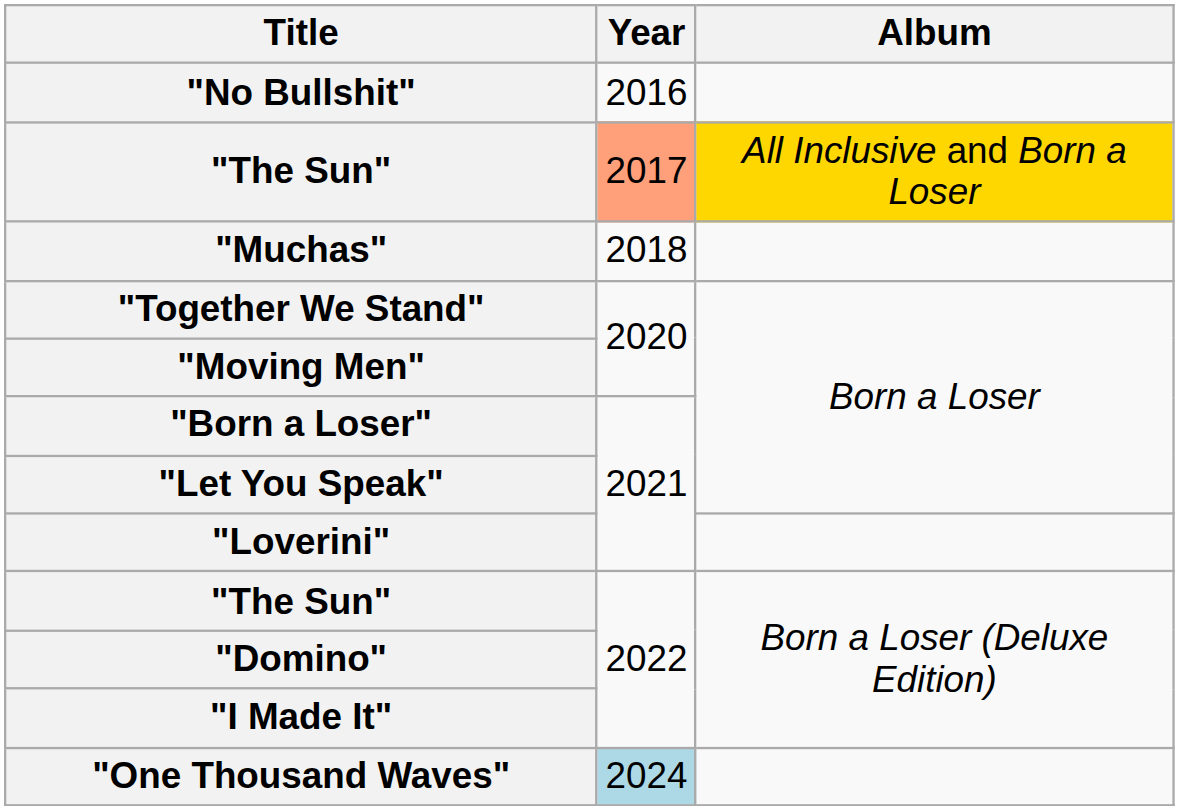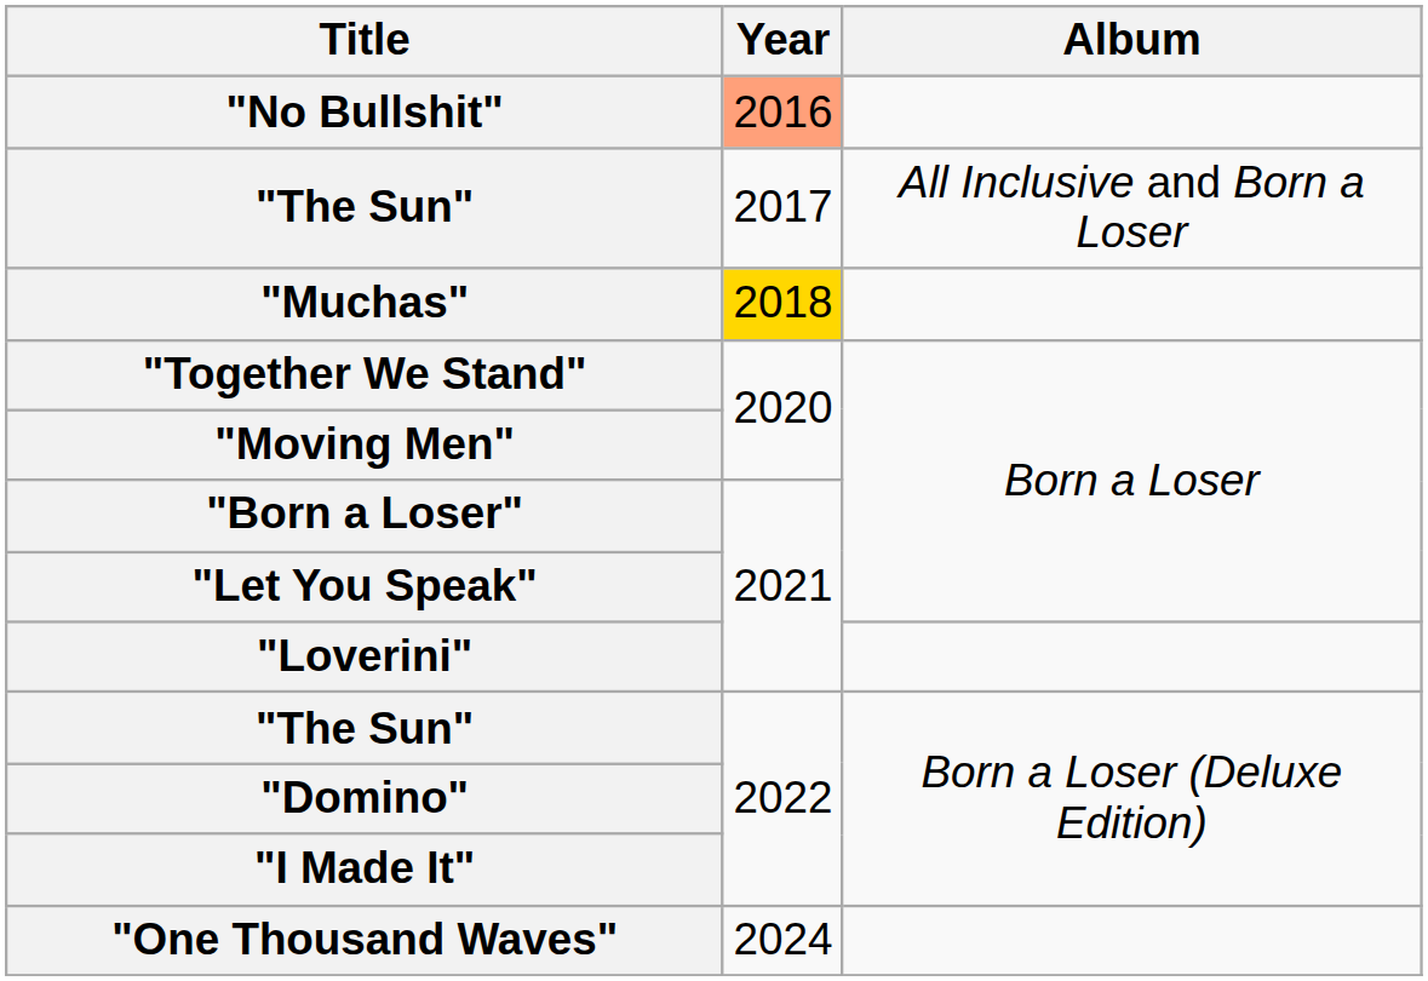"No Bullshit" | Year: no background -> lightsalmon background
"The Sun" / 2017 | Year: lightsalmon background -> no background
"The Sun" / 2017 | Album: gold background -> no background
"Muchas" | Year: no background -> gold background
"One Thousand Waves" | Year: lightblue background -> no background
